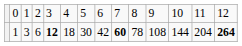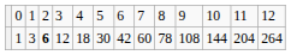row 2 | column 4: normal -> bold
row 2 | column 5: bold -> normal
row 2 | column 9: bold -> normal
row 2 | column 14: bold -> normal
